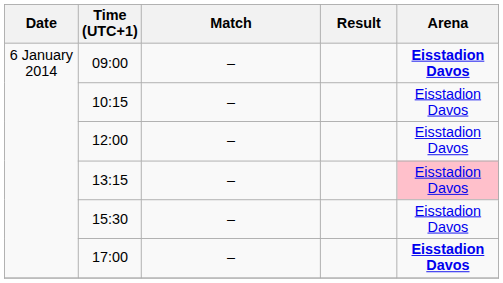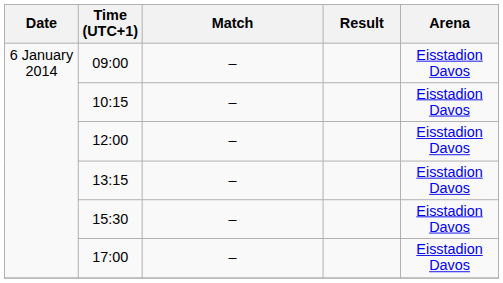09:00 | Arena: bold -> normal
13:15 | Arena: pink background -> no background
17:00 | Arena: bold -> normal
